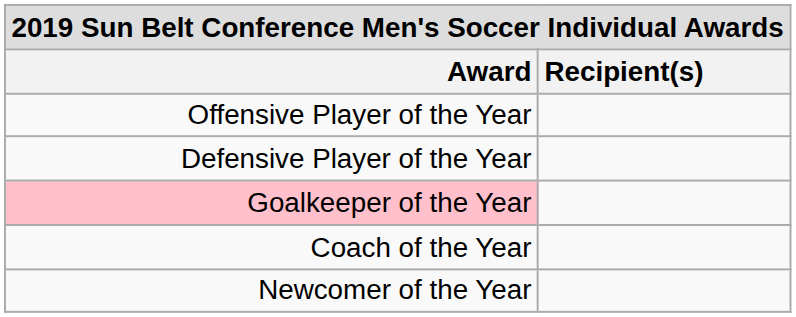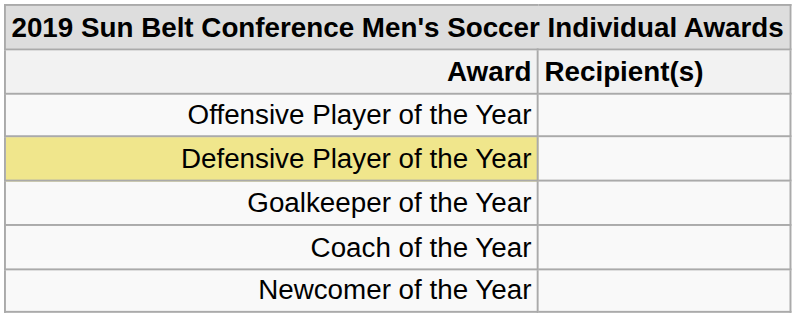Defensive Player of the Year | Award: no background -> khaki background
Goalkeeper of the Year | Award: pink background -> no background
